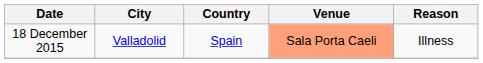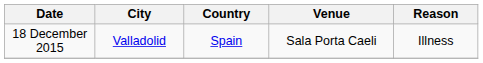18 December 2015 | Venue: lightsalmon background -> no background
